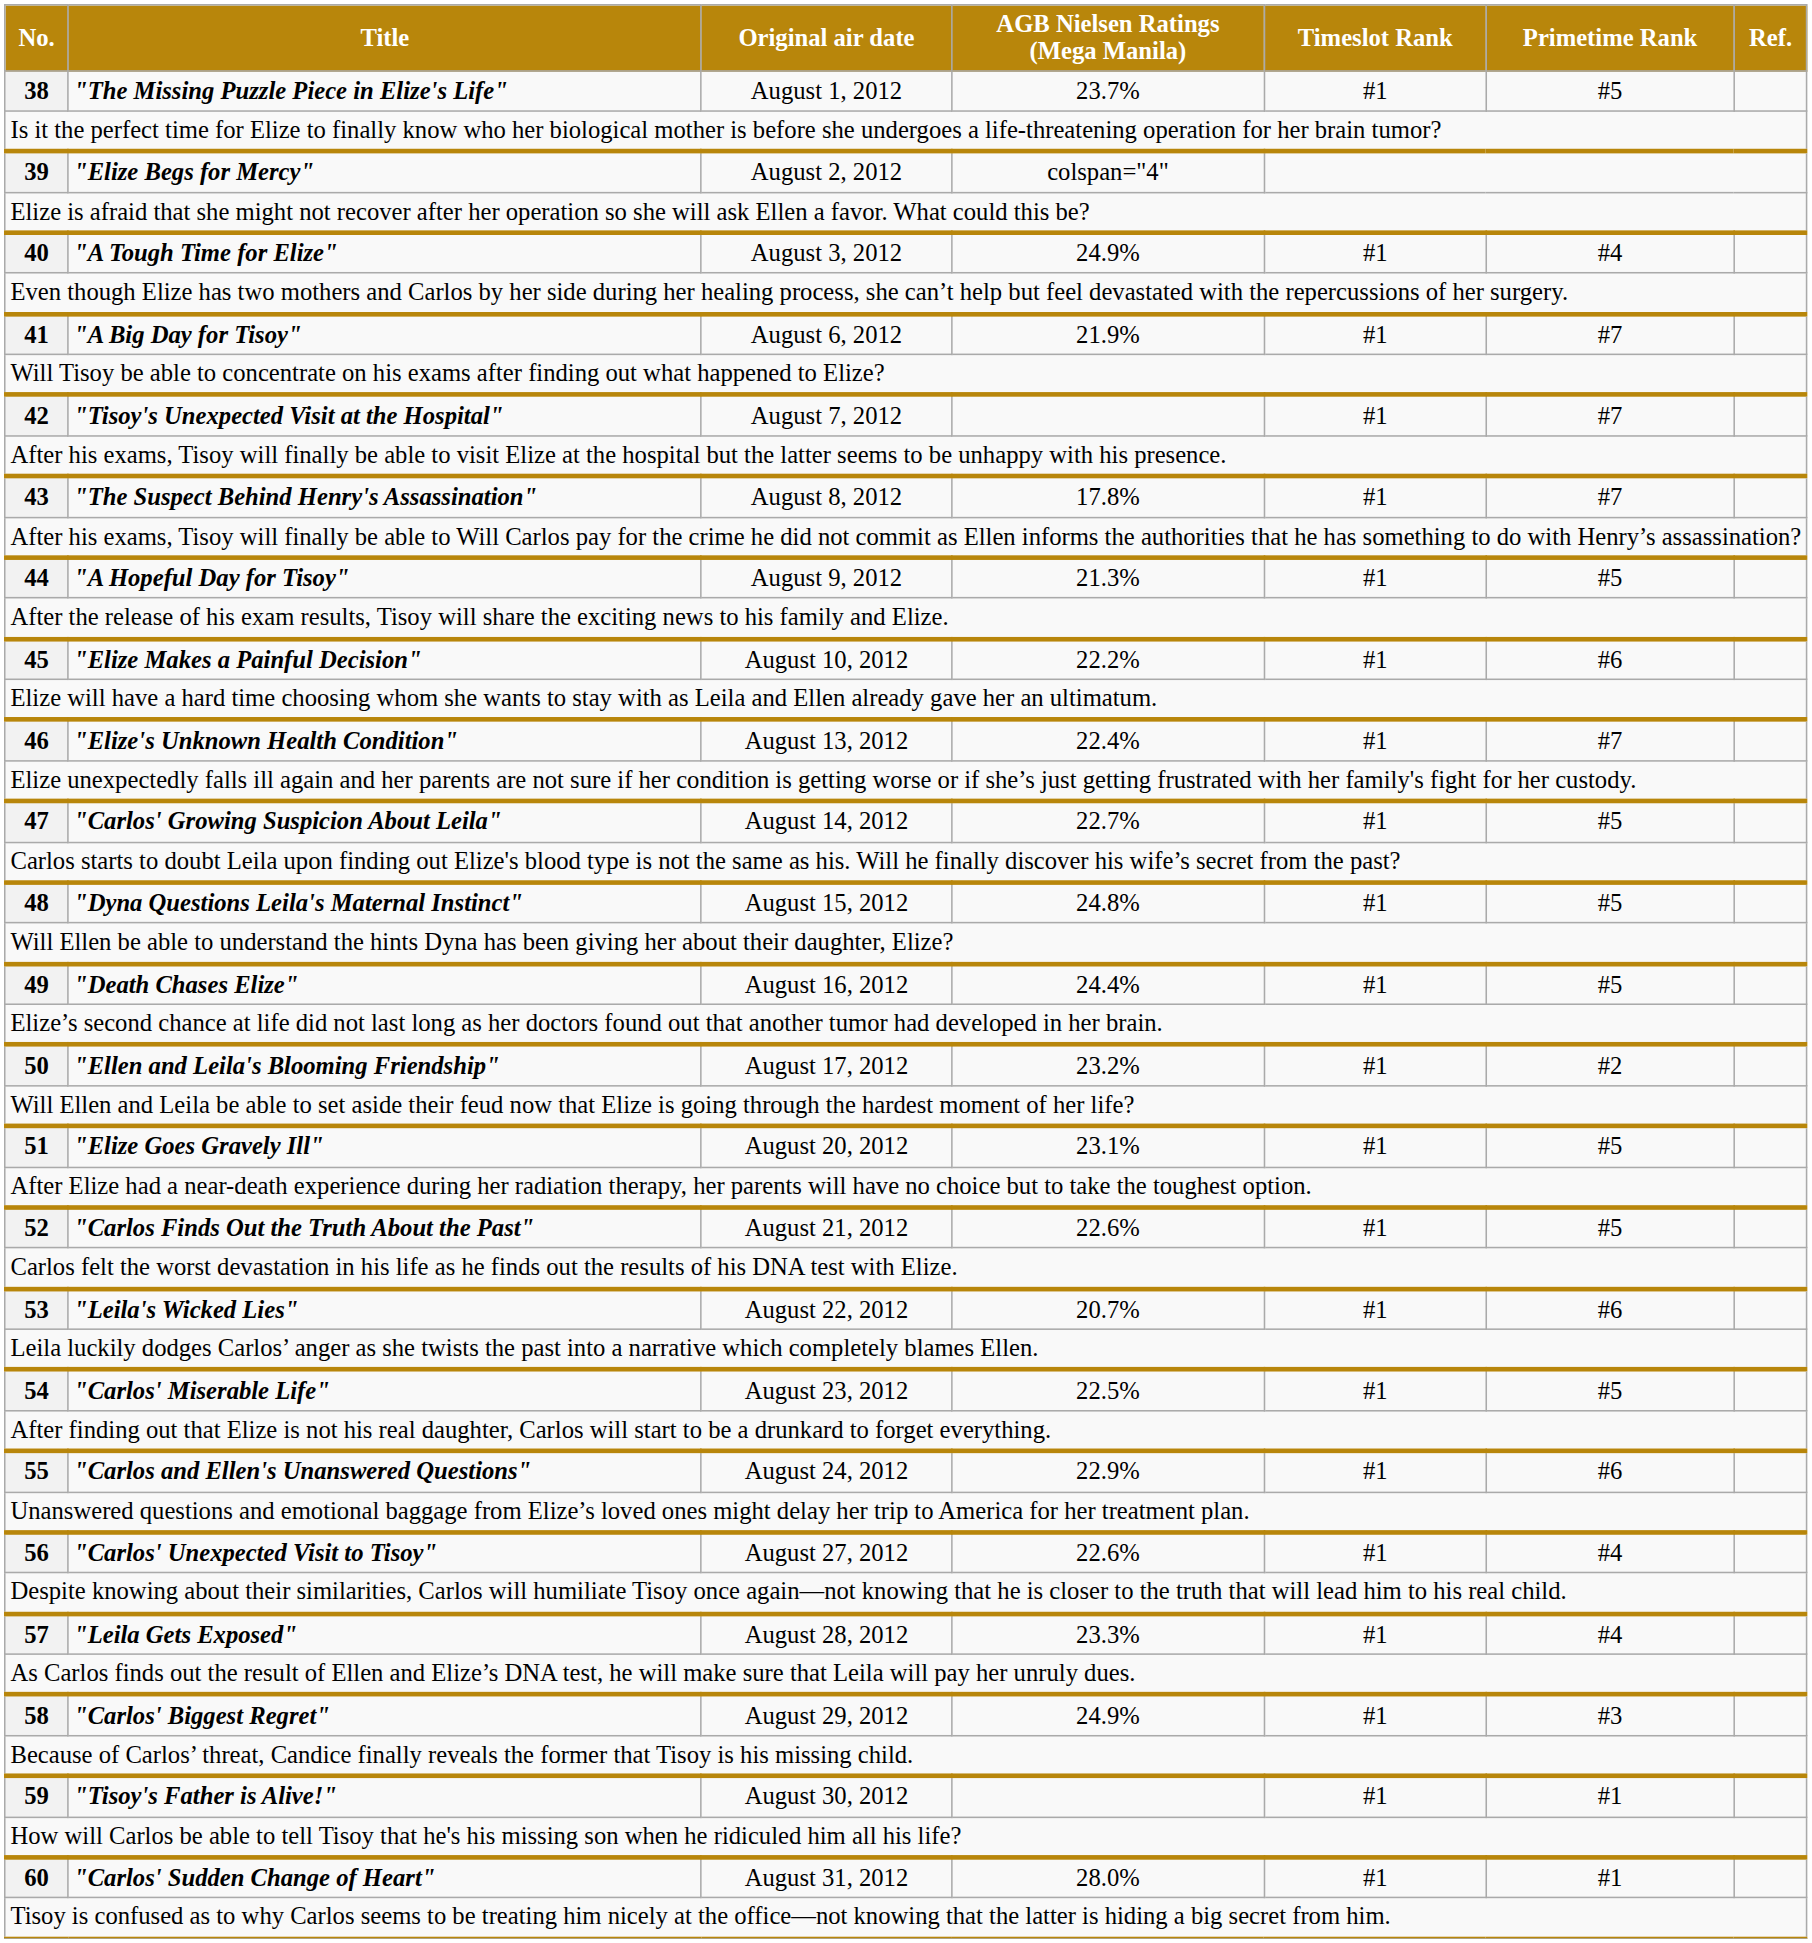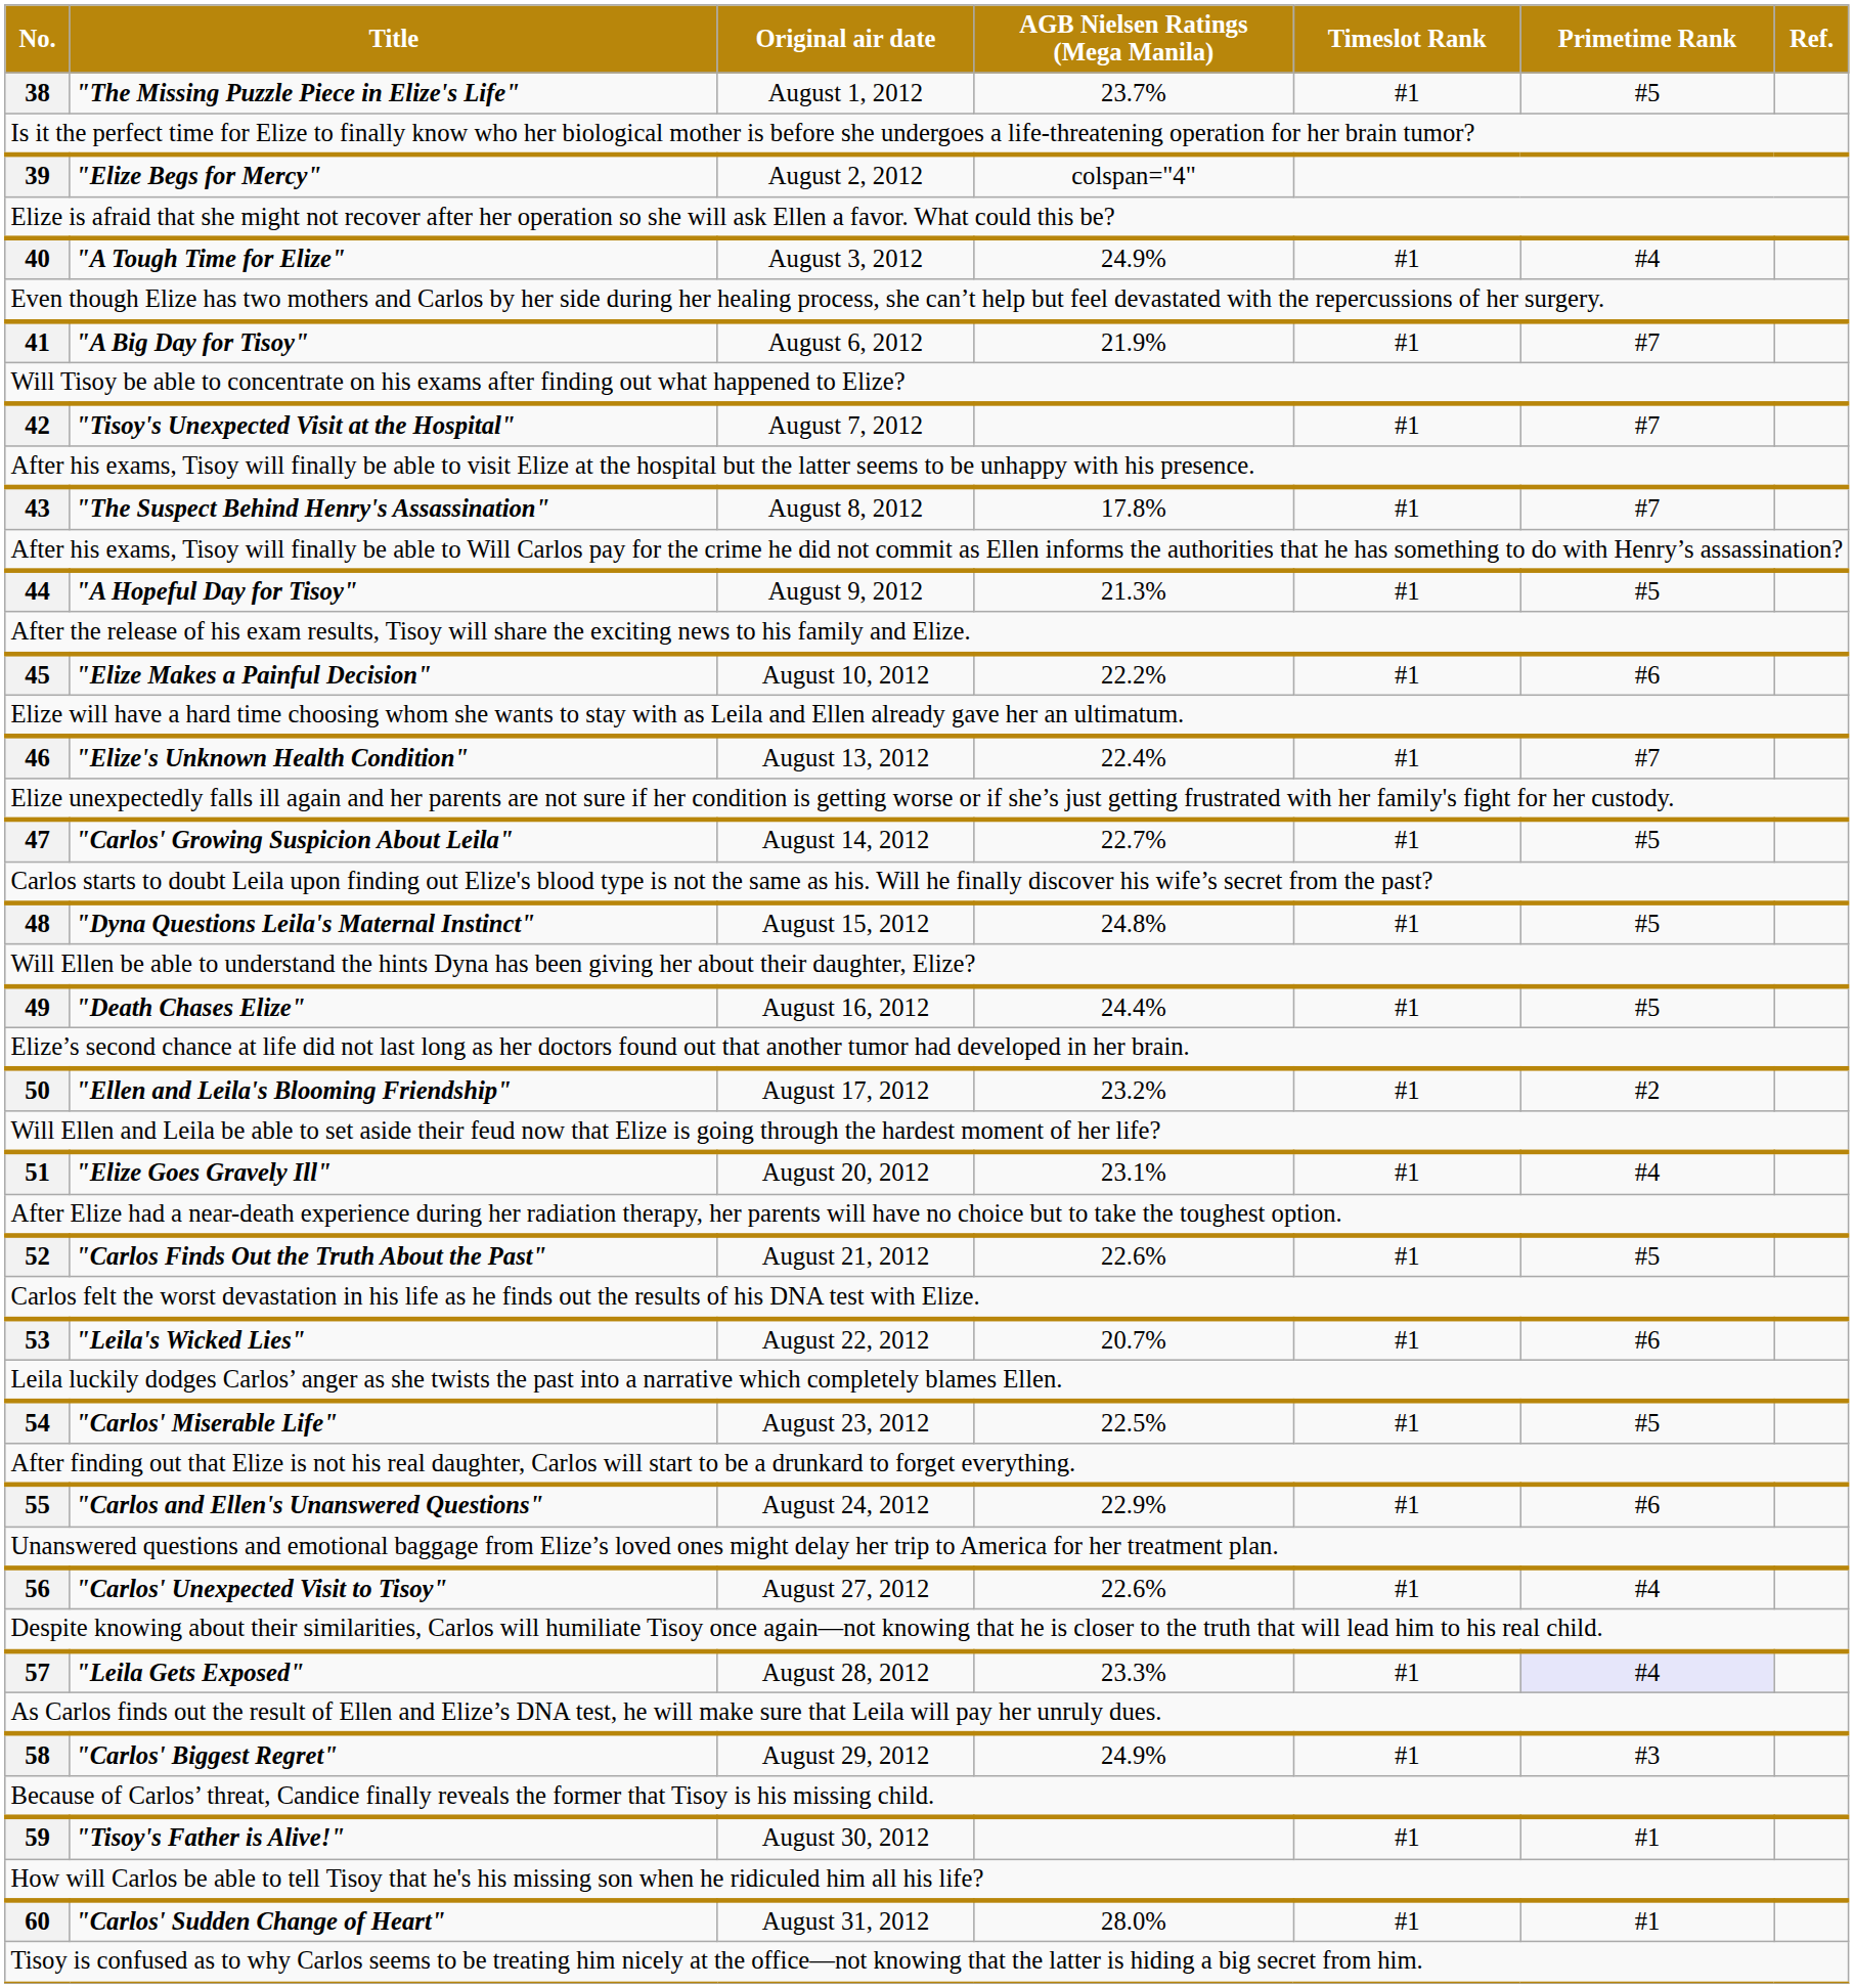51 | Primetime Rank: #5 -> #4
57 | Primetime Rank: no background -> lavender background
